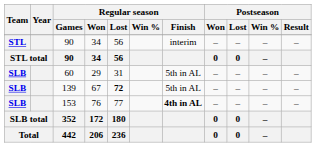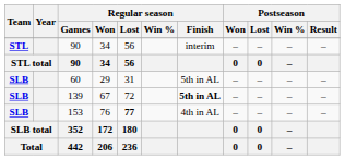139 | Regular season / Lost: bold -> normal
139 | Regular season / Finish: normal -> bold
153 | Regular season / Lost: normal -> bold
153 | Regular season / Finish: bold -> normal
